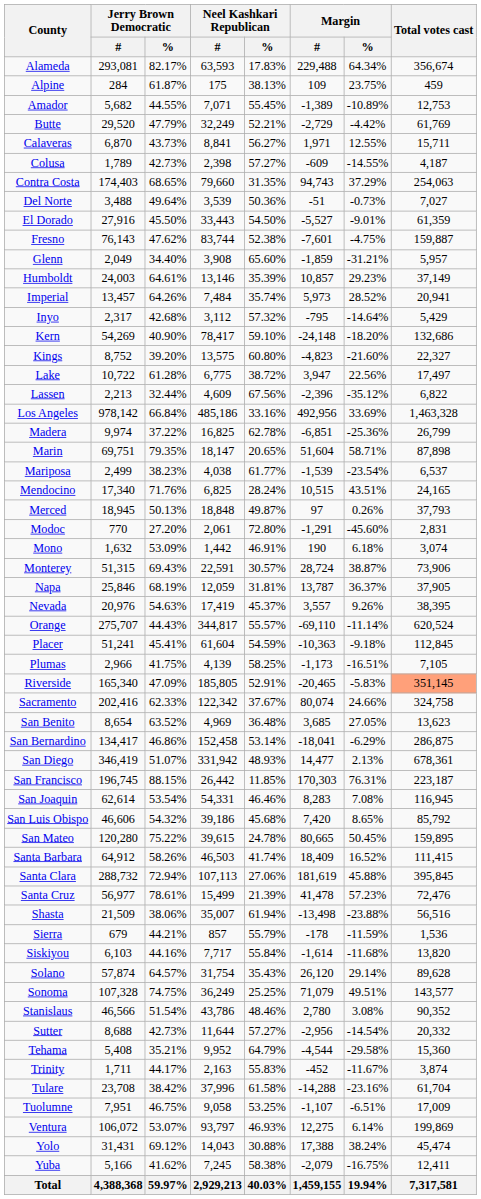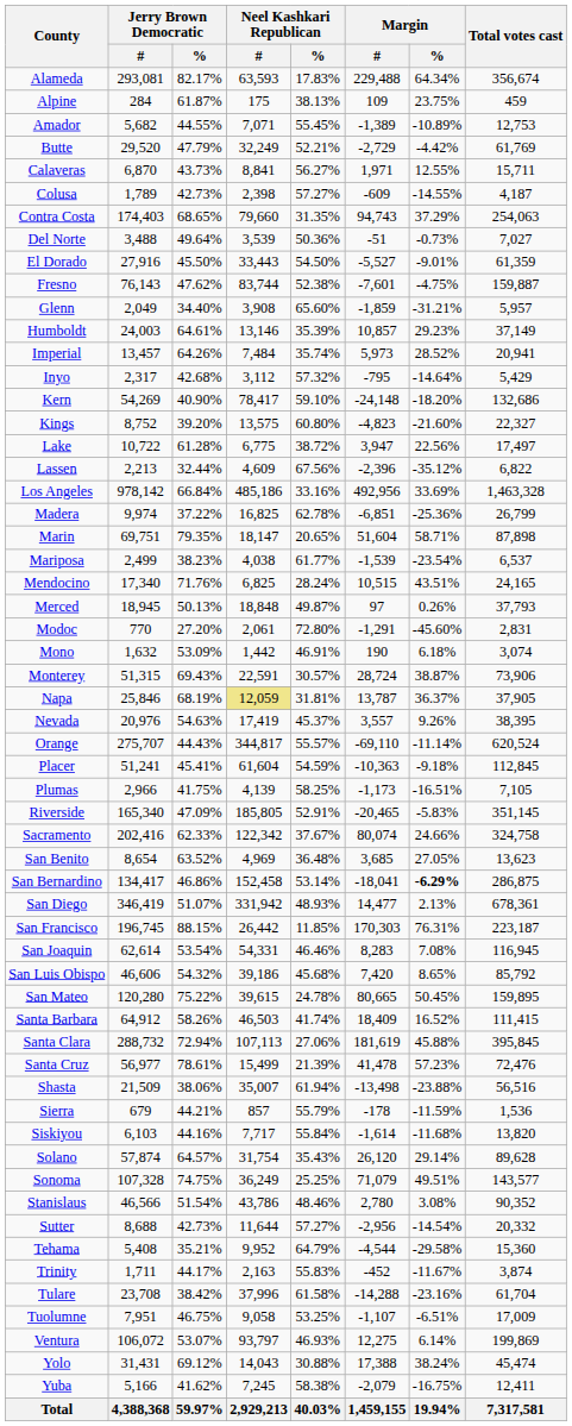Napa | Neel Kashkari Republican / #: no background -> khaki background
Riverside | Total votes cast: lightsalmon background -> no background
San Bernardino | Margin / %: normal -> bold
